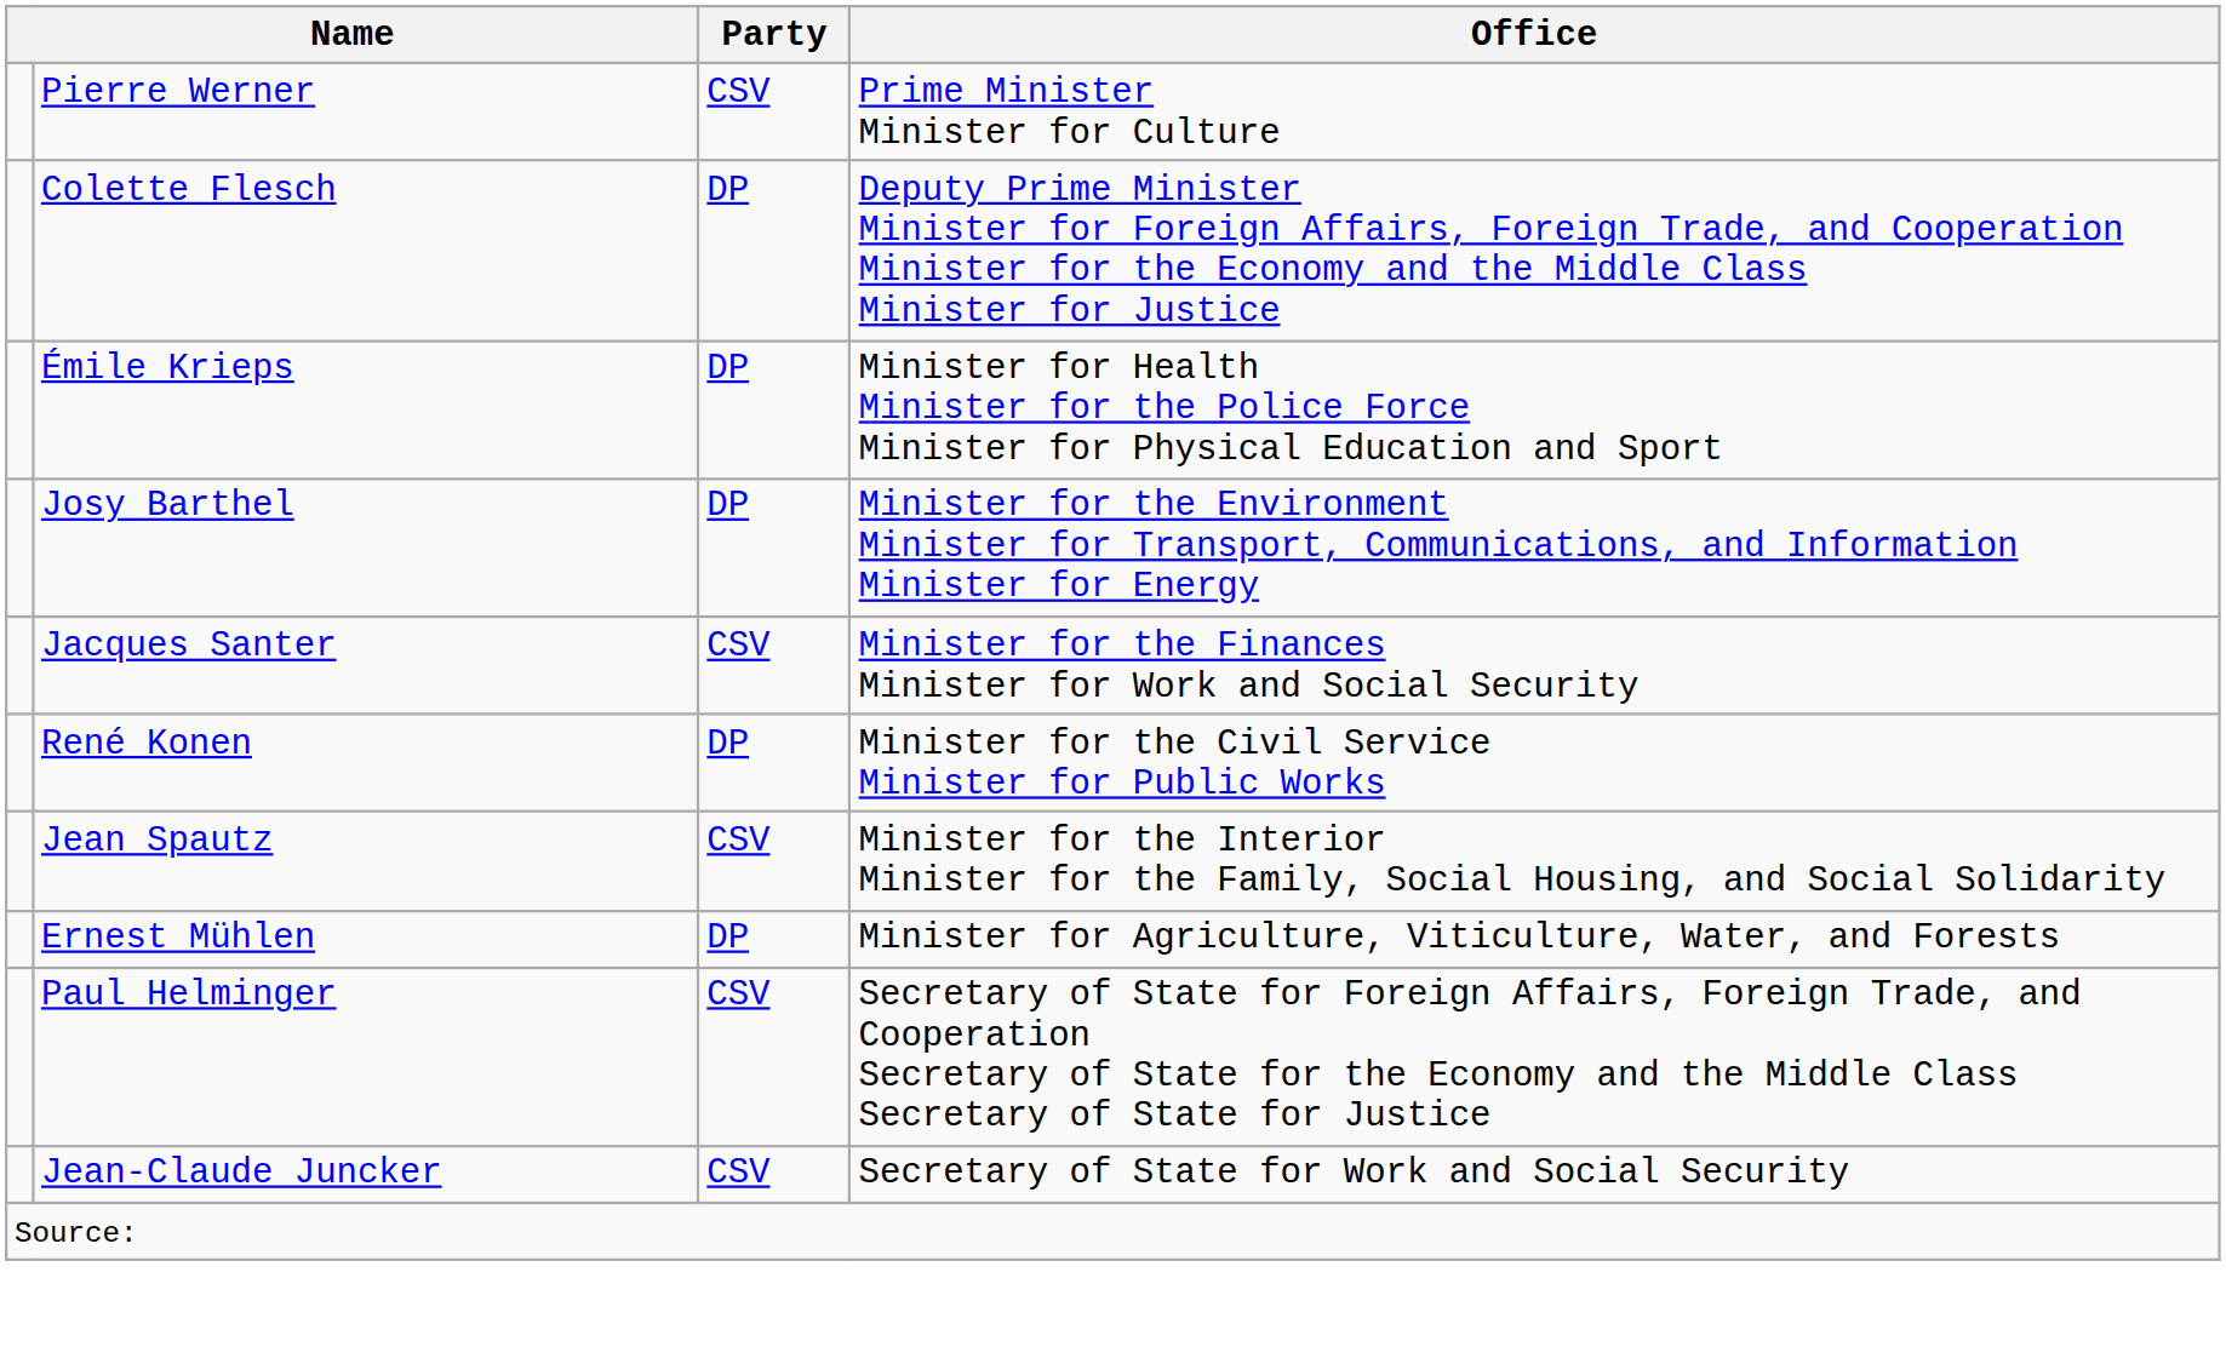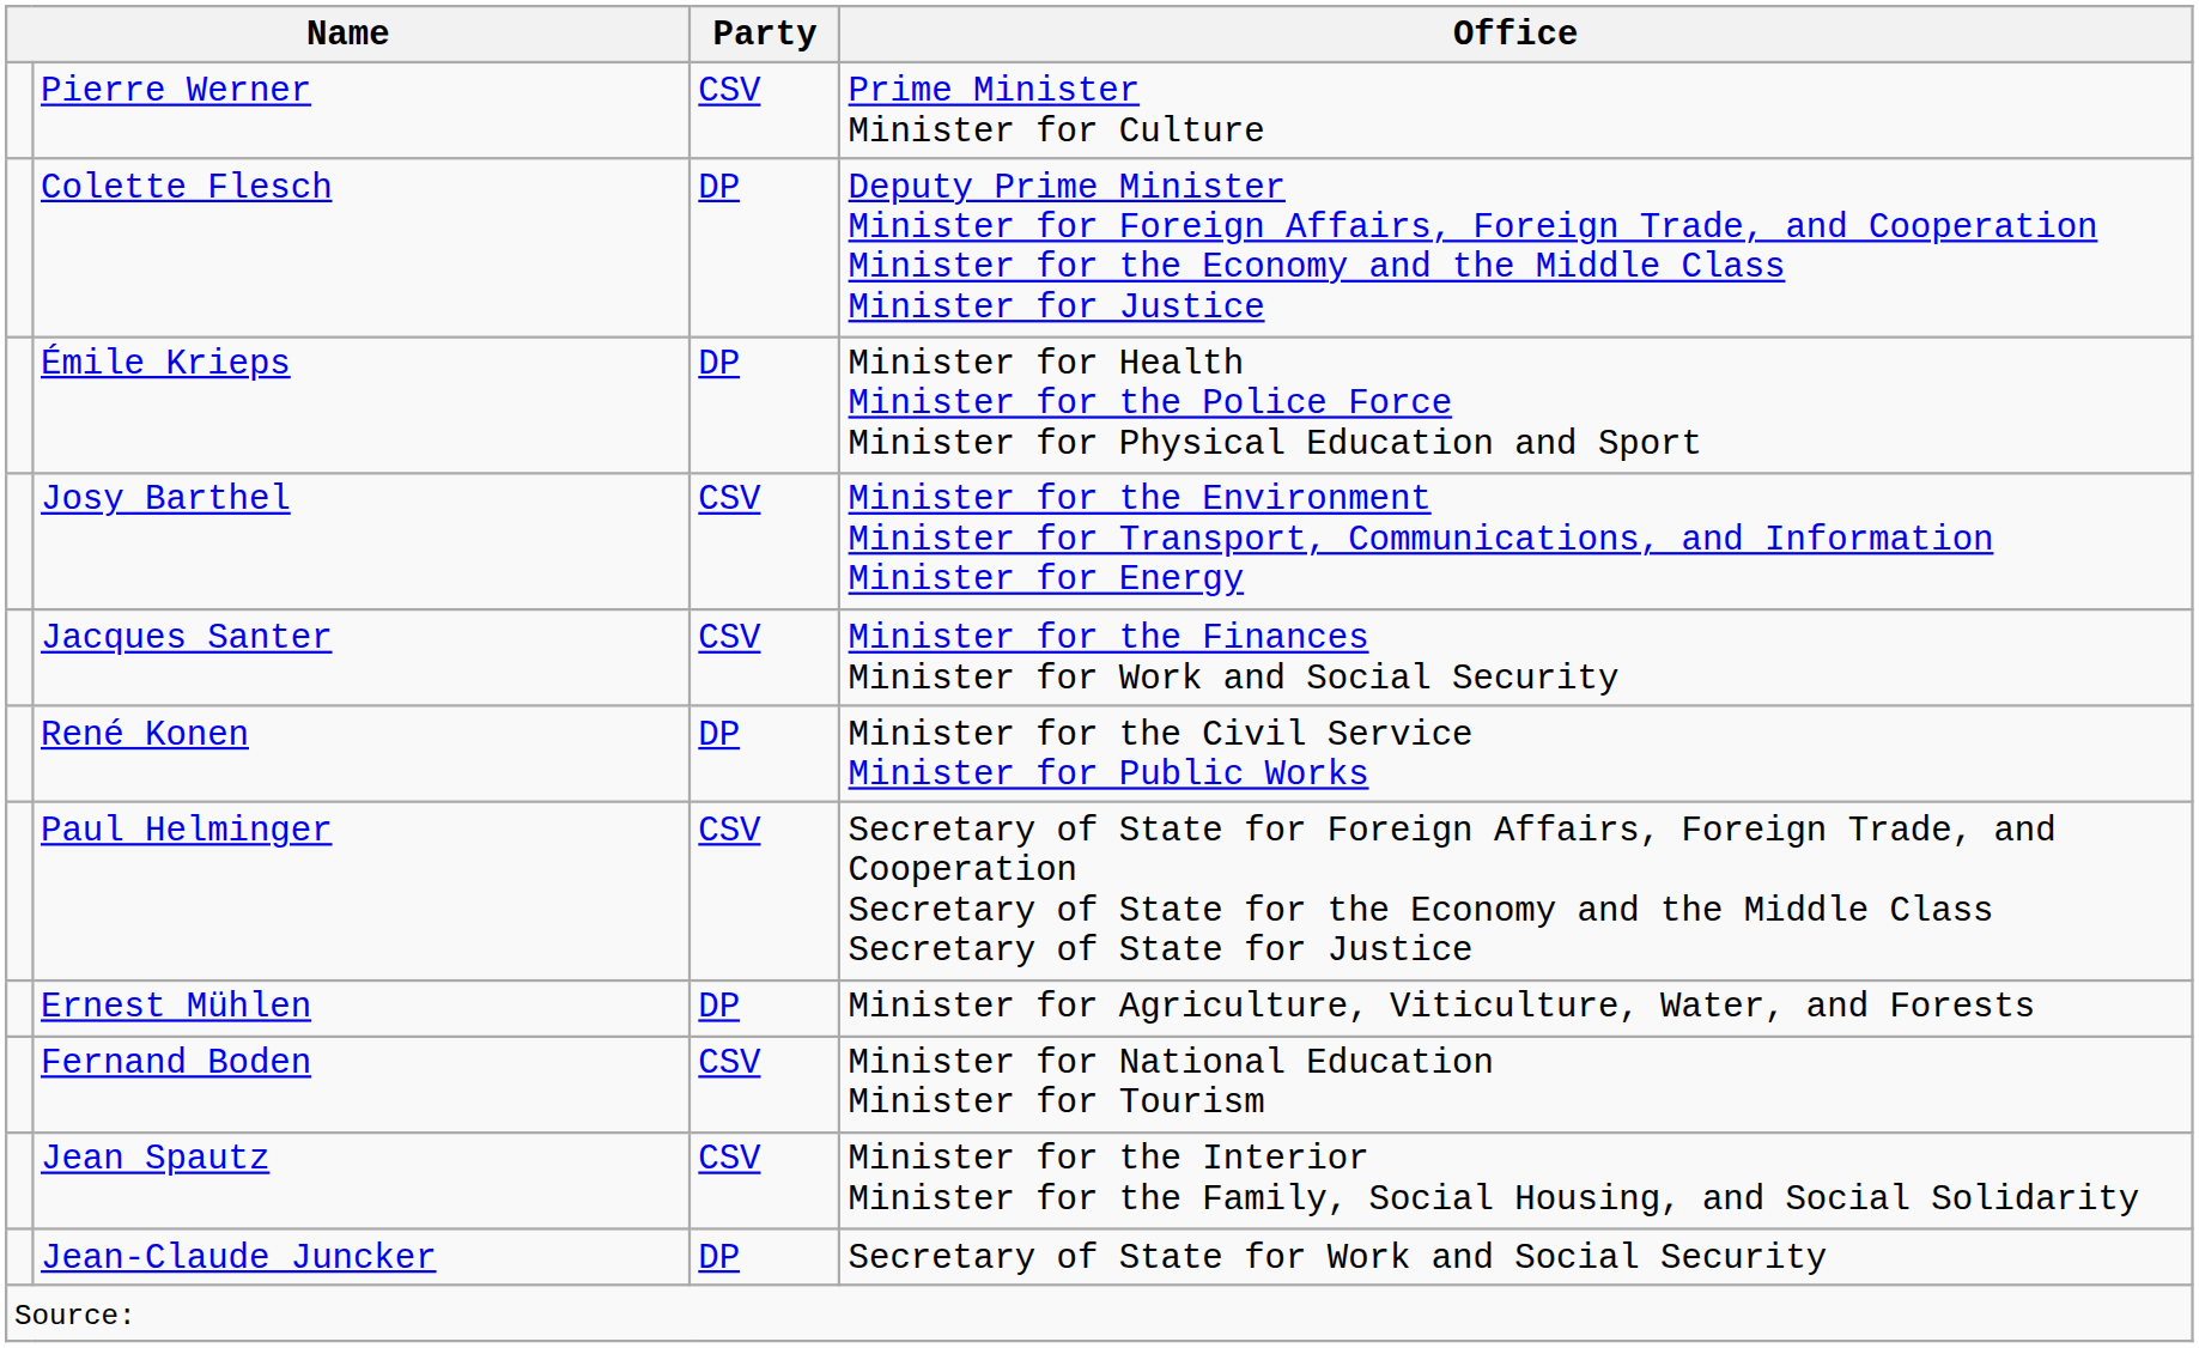Josy Barthel | Party: DP -> CSV
rows swapped: Jean Spautz <-> Paul Helminger
+ row: Fernand Boden | CSV | Minister for National Education Minister for Tourism
Jean-Claude Juncker | Party: CSV -> DP
